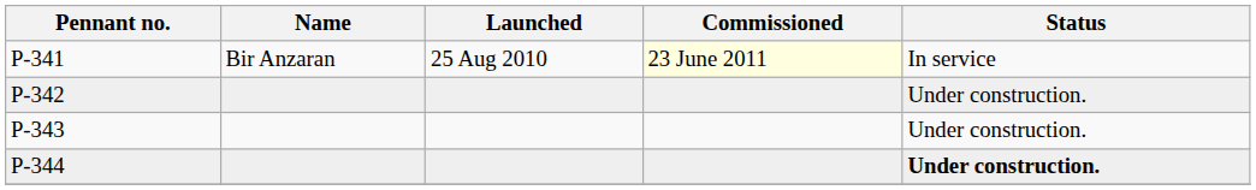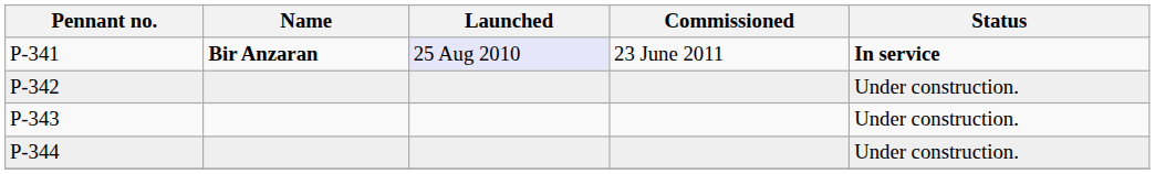P-341 | Name: normal -> bold
P-341 | Launched: no background -> lavender background
P-341 | Commissioned: lightyellow background -> no background
P-341 | Status: normal -> bold
P-344 | Status: bold -> normal
